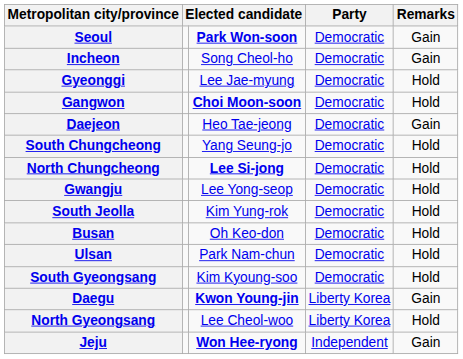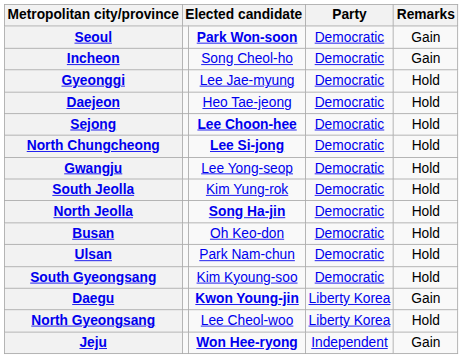- row: Gangwon | Choi Moon-soon | Democratic | Hold
Daejeon | Remarks: Gain -> Hold
+ row: Sejong | Lee Choon-hee | Democratic | Hold
- row: South Chungcheong | Yang Seung-jo | Democratic | Hold
+ row: North Jeolla | Song Ha-jin | Democratic | Hold
